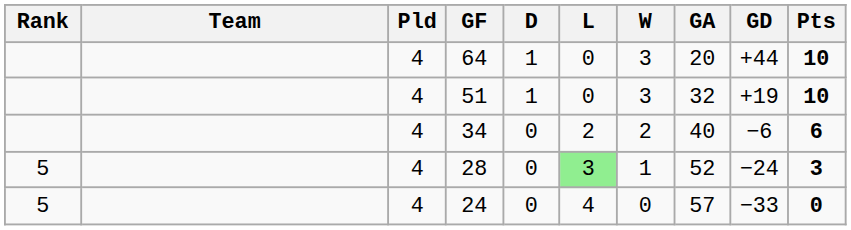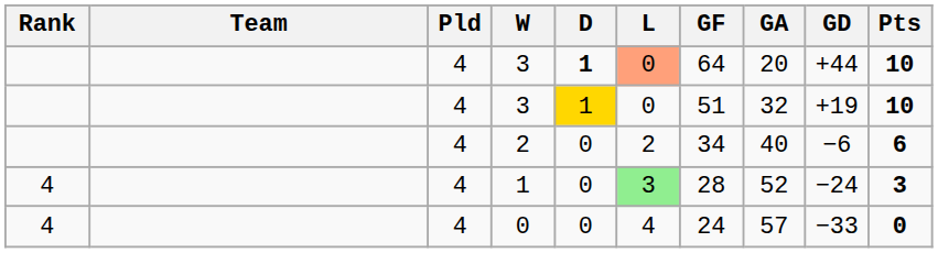columns swapped: W <-> GF
row 2 | D: normal -> bold
row 2 | L: no background -> lightsalmon background
row 3 | D: no background -> gold background
row 5 | Rank: 5 -> 4
row 6 | Rank: 5 -> 4
